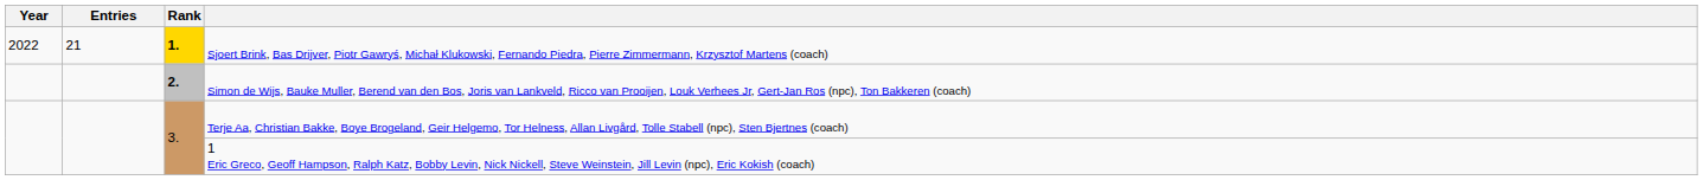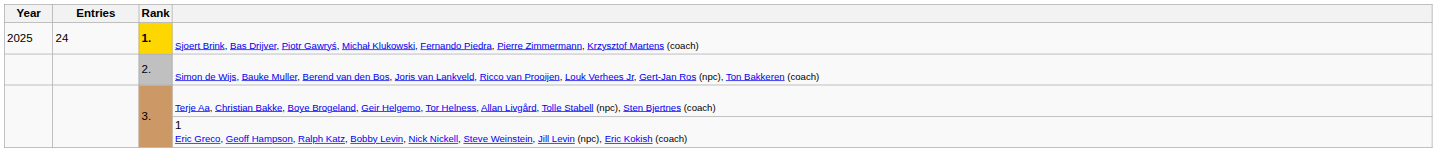row 2 | Year: 2022 -> 2025
row 2 | Entries: 21 -> 24
row 3 | Rank: bold -> normal
